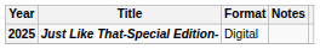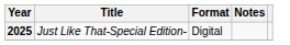2025 | Title: bold -> normal
